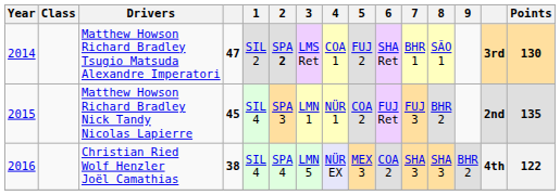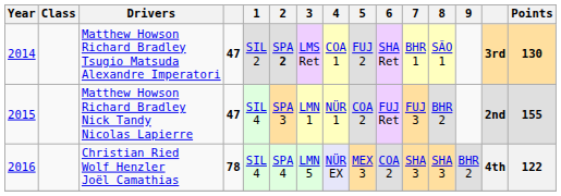Matthew Howson Richard Bradley Nick Tandy Nicolas Lapierre | column 4: 45 -> 47
Matthew Howson Richard Bradley Nick Tandy Nicolas Lapierre | Points: 135 -> 155
Christian Ried Wolf Henzler Joël Camathias | column 4: 38 -> 78
